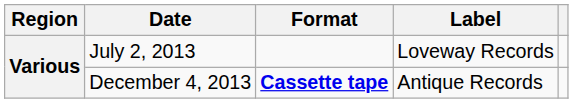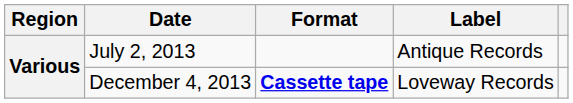July 2, 2013 | Label: Loveway Records -> Antique Records
December 4, 2013 | Label: Antique Records -> Loveway Records
